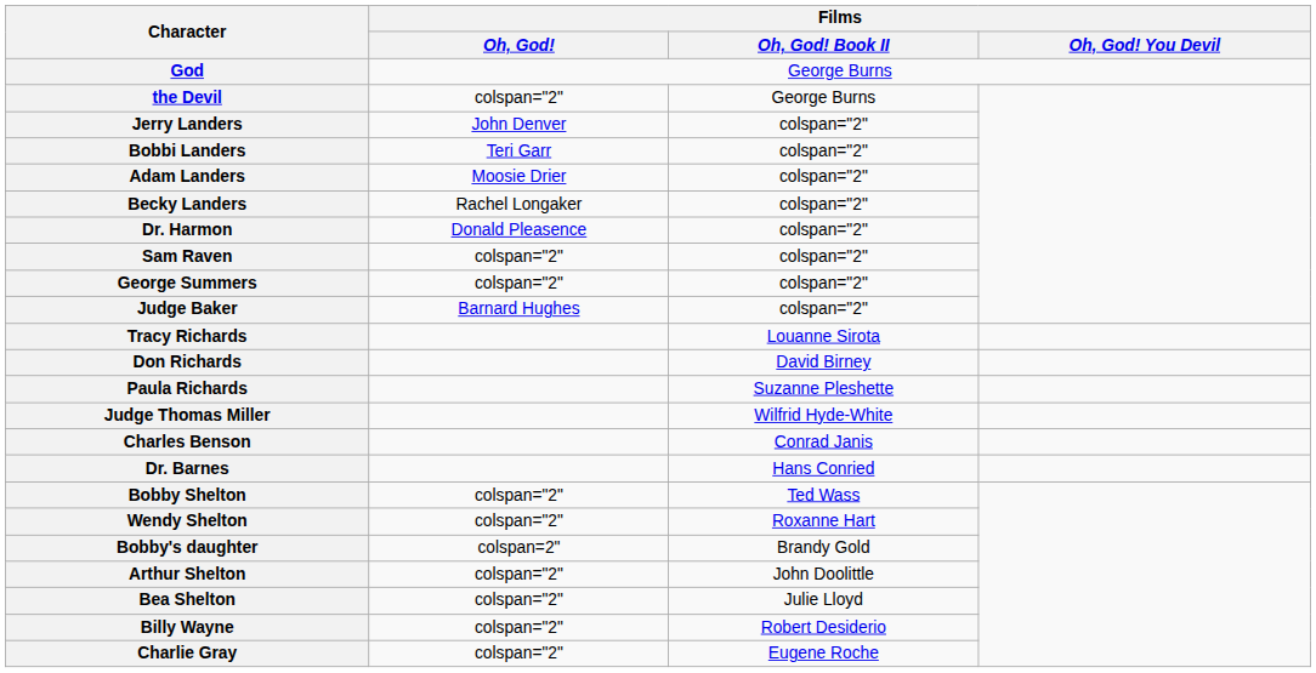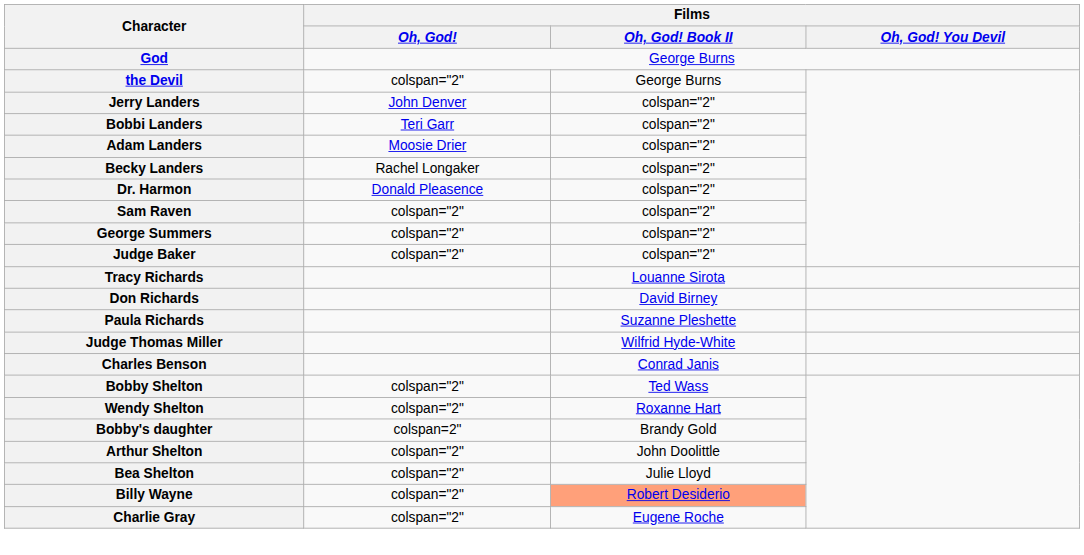Judge Baker | Films / Oh, God!: Barnard Hughes -> colspan="2"
- row: Dr. Barnes | Hans Conried
Billy Wayne | Films / Oh, God! Book II: no background -> lightsalmon background
